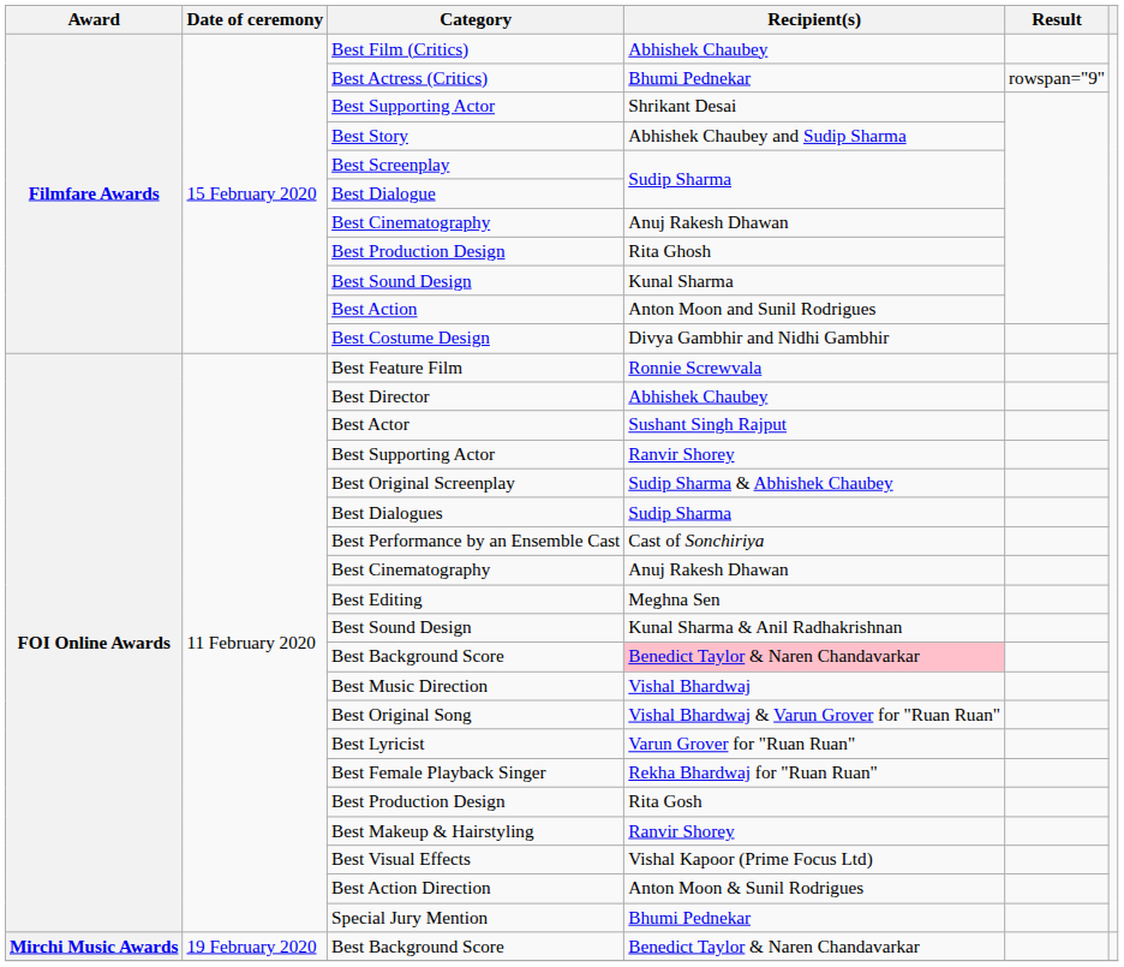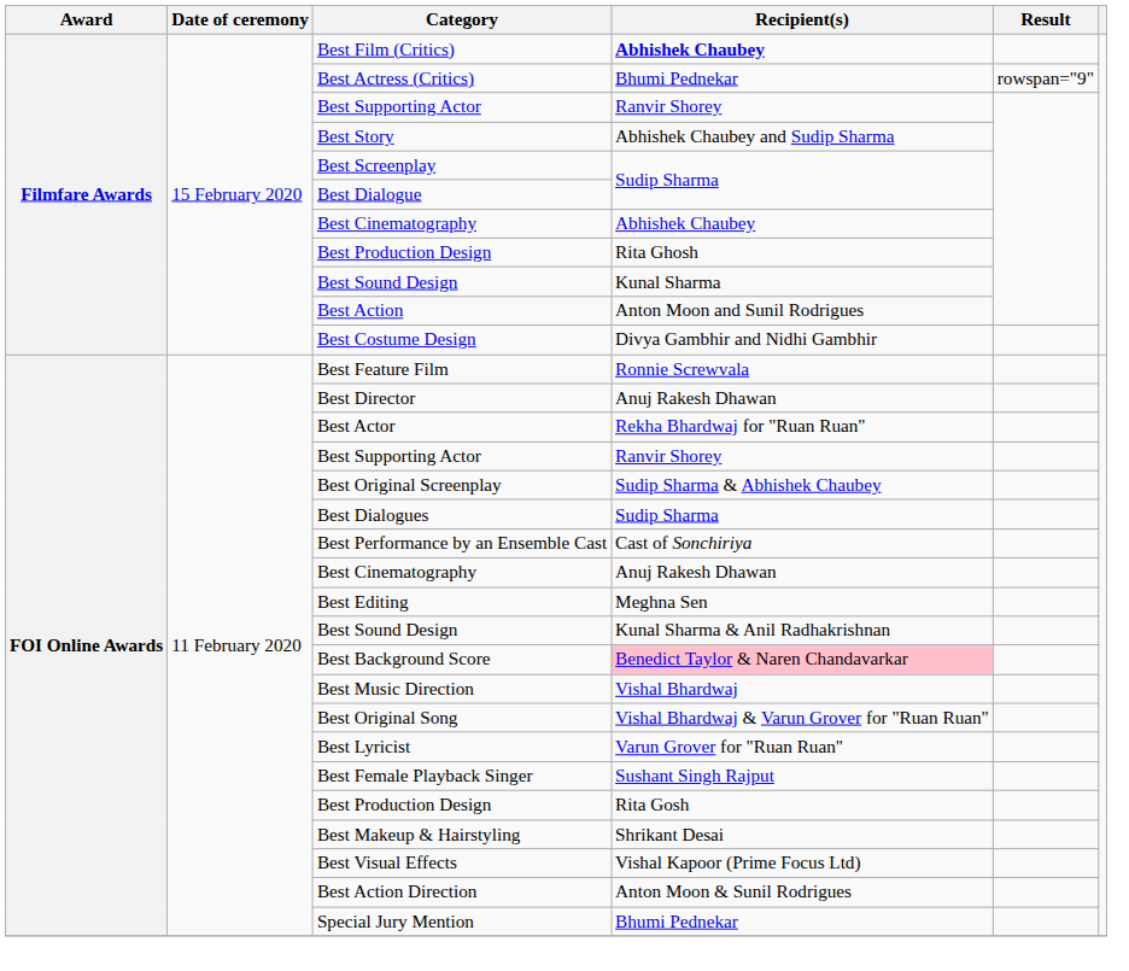Best Film (Critics) | Recipient(s): normal -> bold
Filmfare Awards / Best Supporting Actor | Recipient(s): Shrikant Desai -> Ranvir Shorey
Filmfare Awards / Best Cinematography | Recipient(s): Anuj Rakesh Dhawan -> Abhishek Chaubey
Best Director | Recipient(s): Abhishek Chaubey -> Anuj Rakesh Dhawan
Best Actor | Recipient(s): Sushant Singh Rajput -> Rekha Bhardwaj for "Ruan Ruan"
Best Female Playback Singer | Recipient(s): Rekha Bhardwaj for "Ruan Ruan" -> Sushant Singh Rajput
Best Makeup & Hairstyling | Recipient(s): Ranvir Shorey -> Shrikant Desai
- row: Mirchi Music Awards | 19 February 2020 | Best Background Score | Benedict Taylor & Naren Chandavarkar
